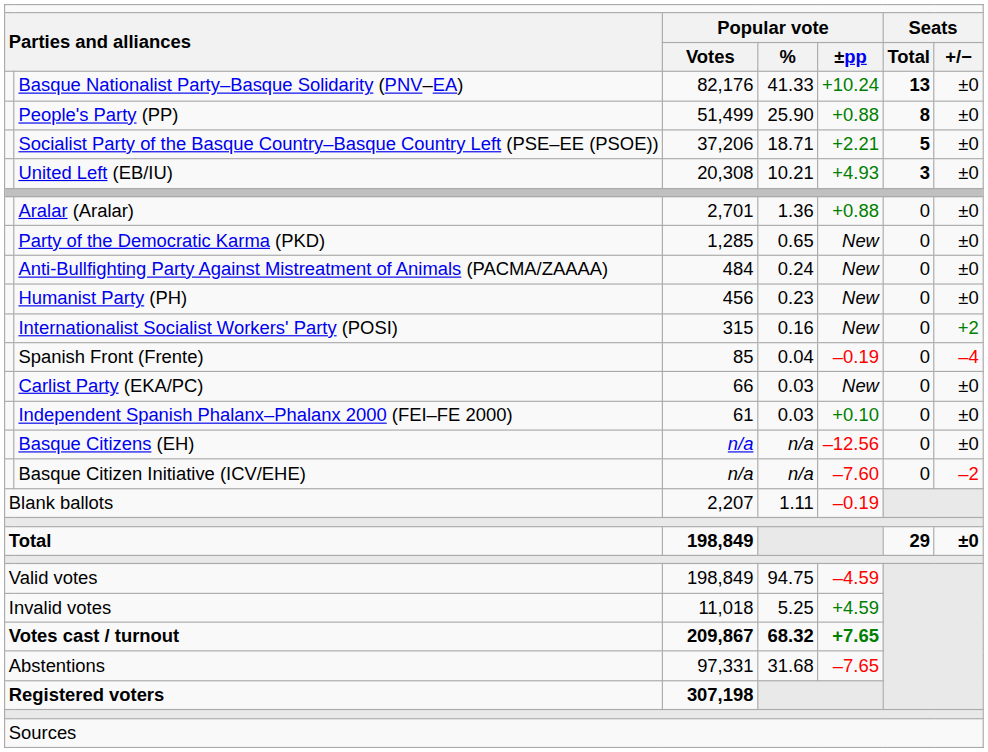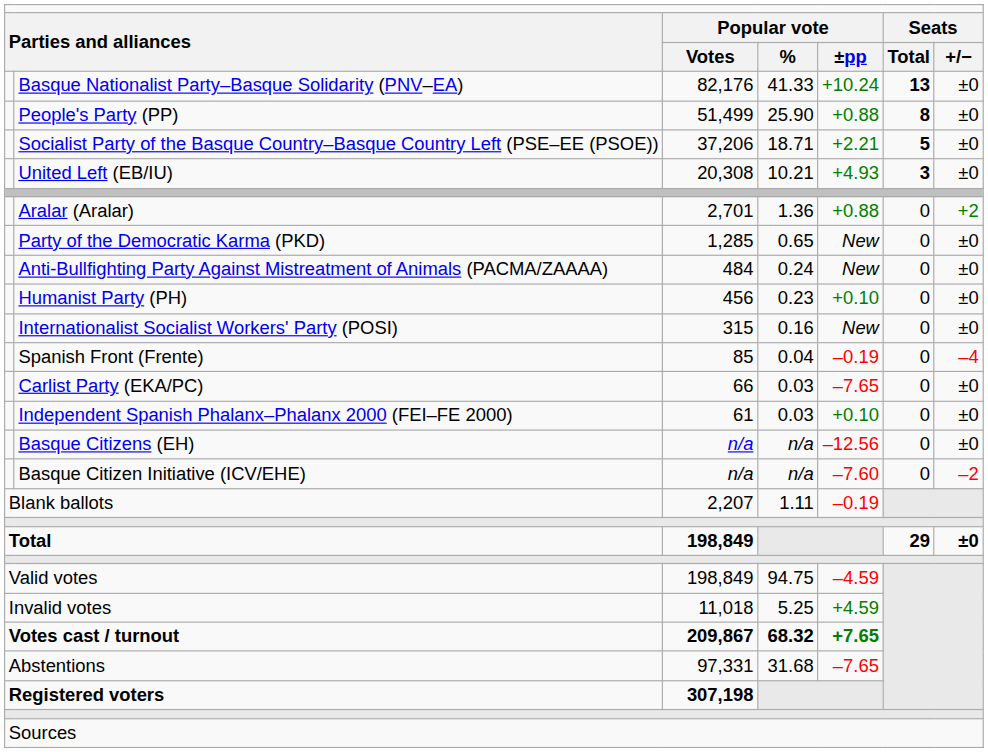Aralar (Aralar) | column 7: ±0 -> +2
Humanist Party (PH) | column 5: New -> +0.10
Internationalist Socialist Workers' Party (POSI) | column 7: +2 -> ±0
Carlist Party (EKA/PC) | column 5: New -> –7.65
